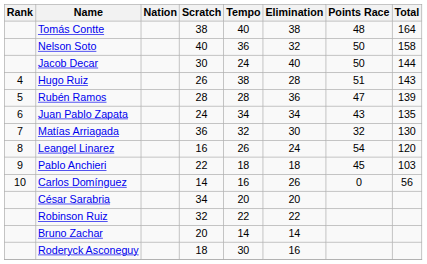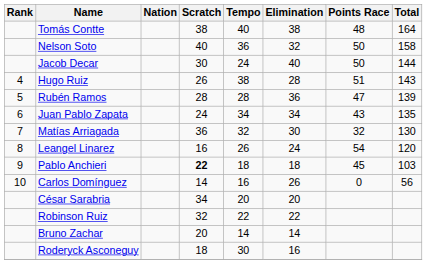Pablo Anchieri | Scratch: normal -> bold
